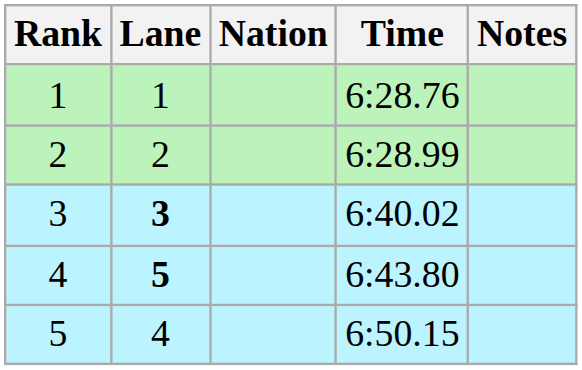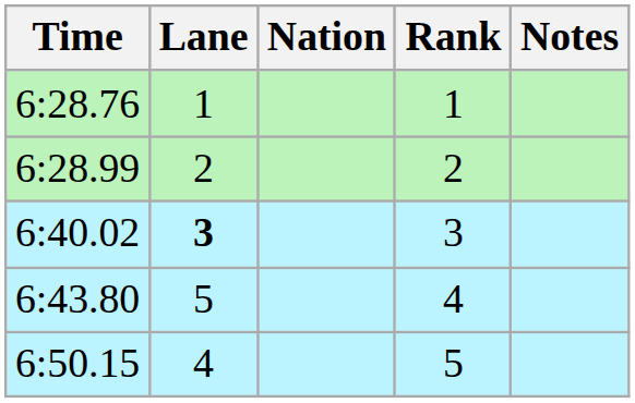columns swapped: Rank <-> Time
row 5 | Lane: bold -> normal
